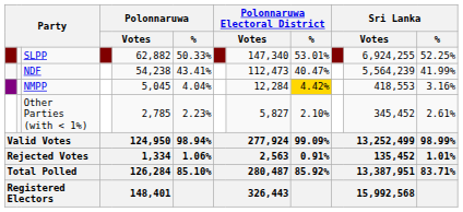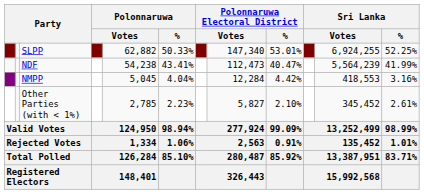NMPP | Polonnaruwa Electoral District / %: gold background -> no background
